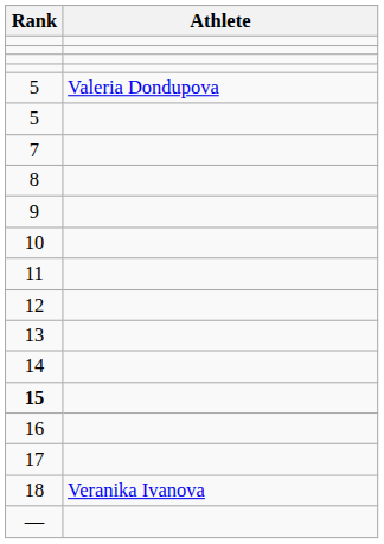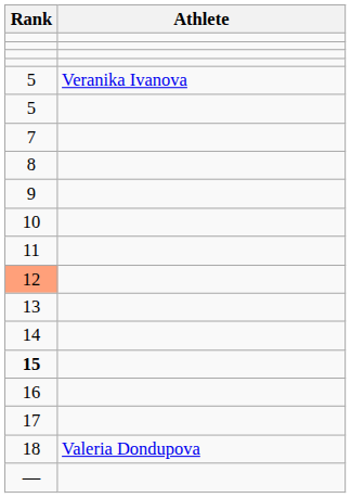row 6 | Athlete: Valeria Dondupova -> Veranika Ivanova
row 13 | Rank: no background -> lightsalmon background
row 19 | Athlete: Veranika Ivanova -> Valeria Dondupova
